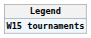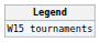row 2 | column 1: bold -> normal
